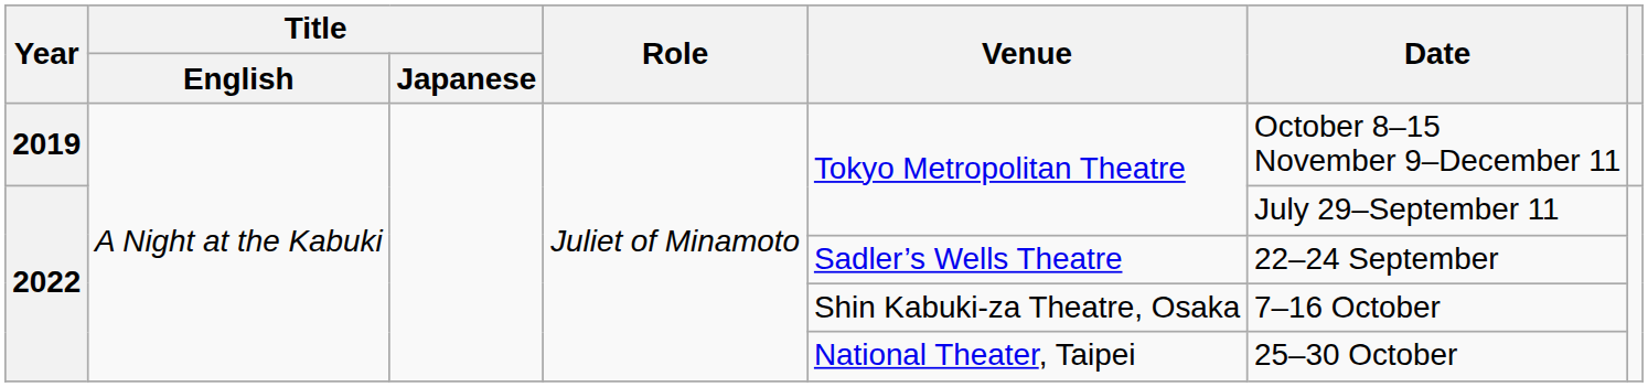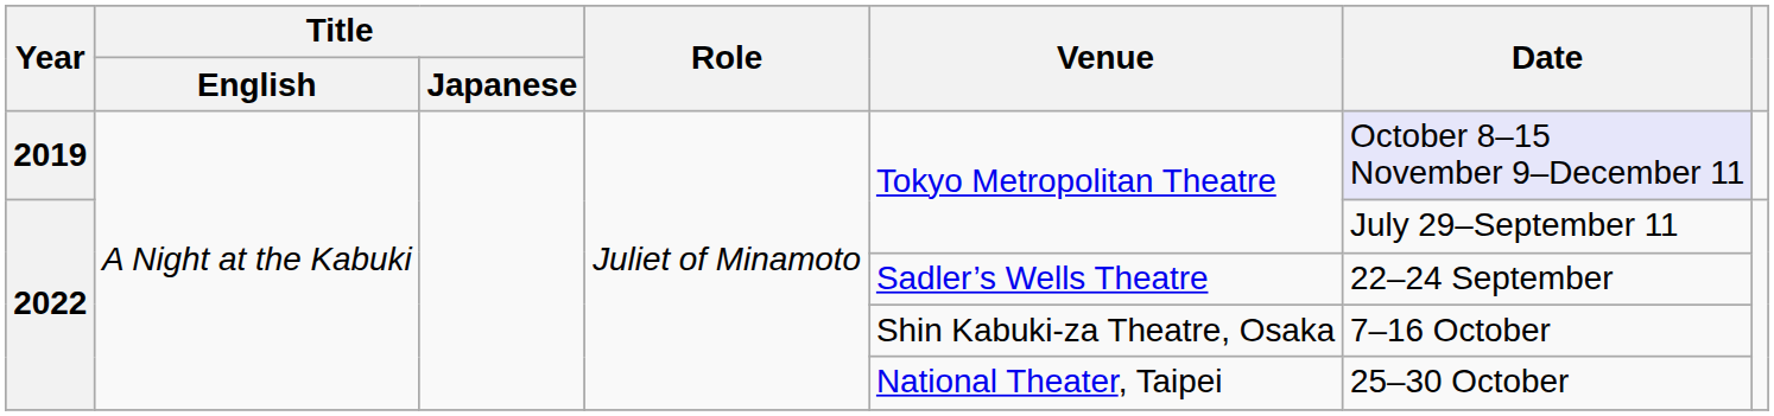2019 | Date: no background -> lavender background
